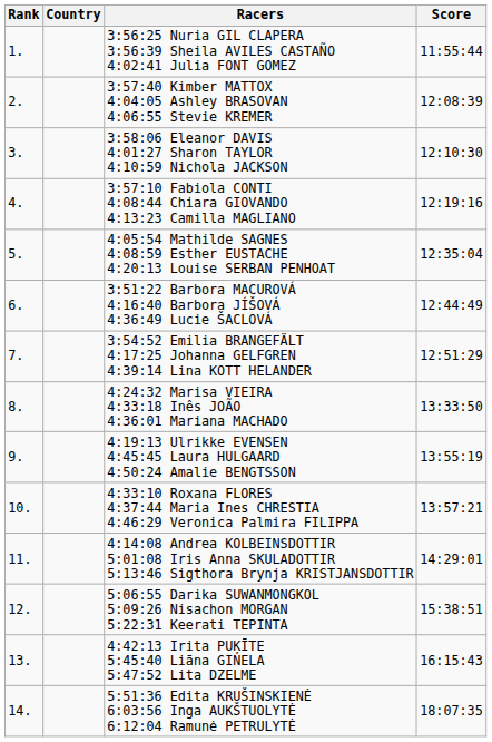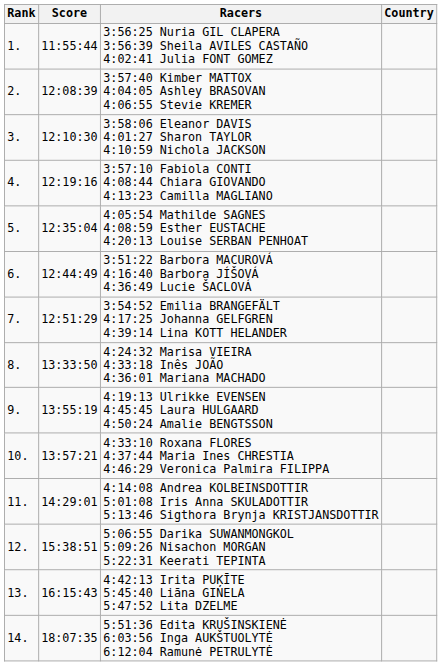columns swapped: Country <-> Score
